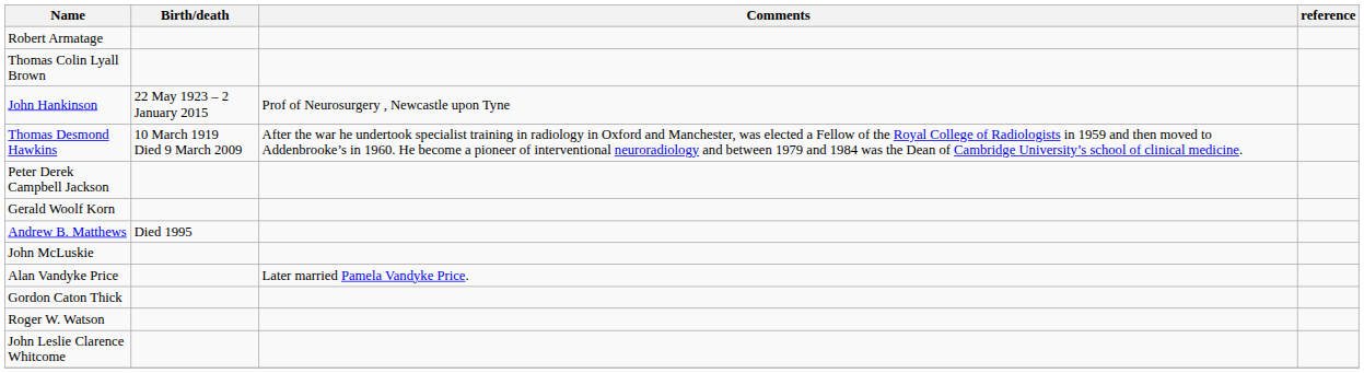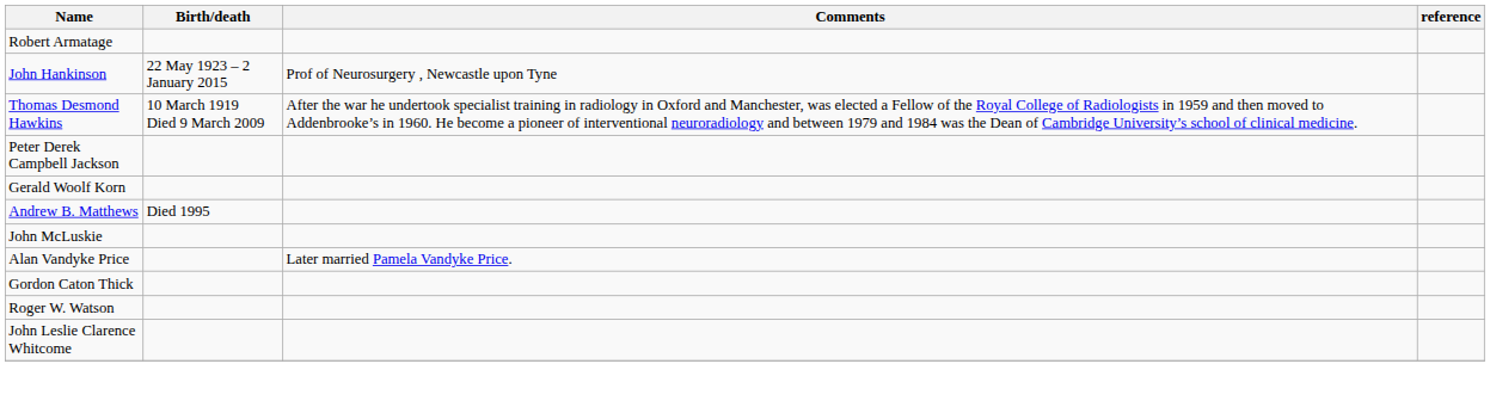- row: Thomas Colin Lyall Brown
